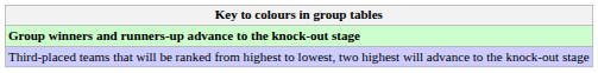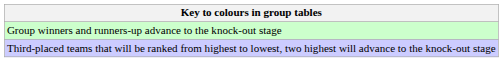row 2 | column 1: bold -> normal
